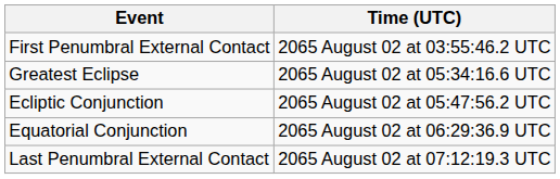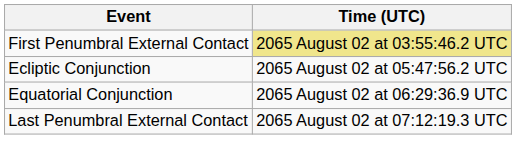First Penumbral External Contact | Time (UTC): no background -> khaki background
- row: Greatest Eclipse | 2065 August 02 at 05:34:16.6 UTC
